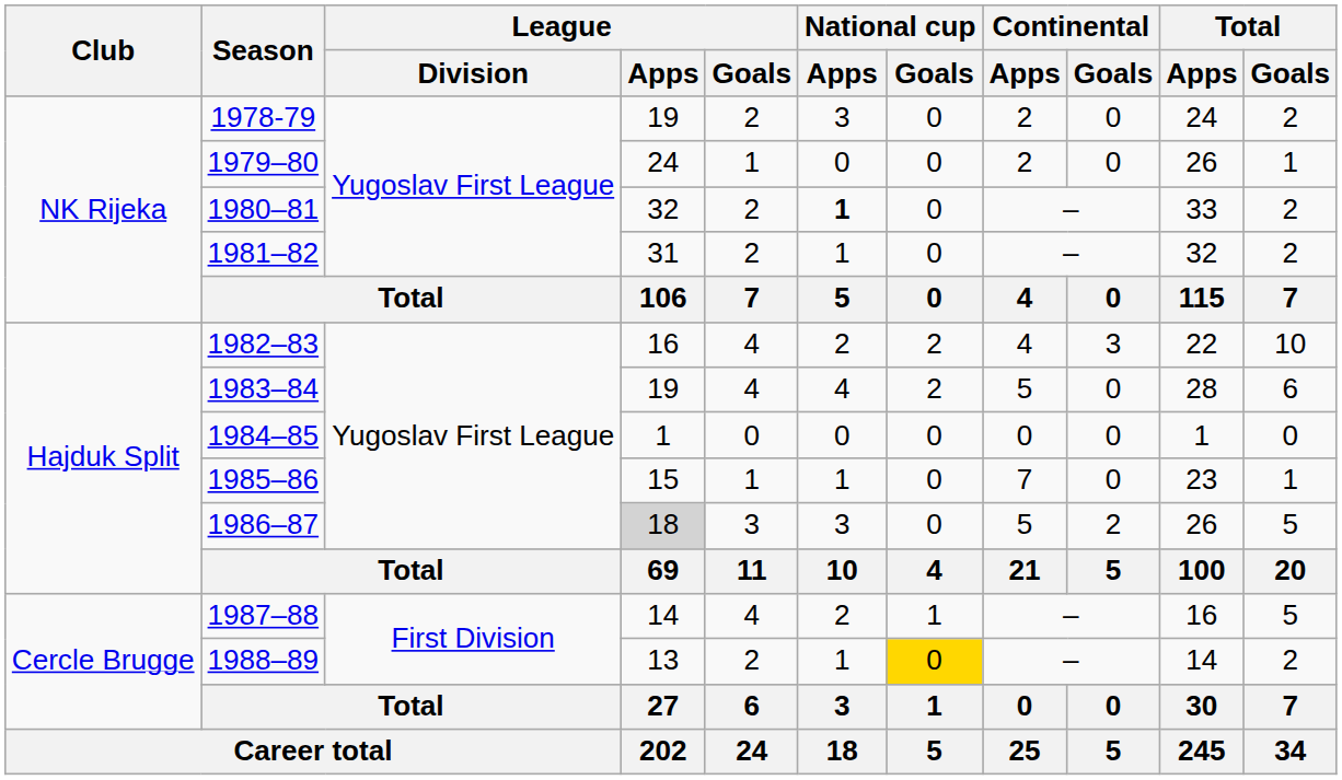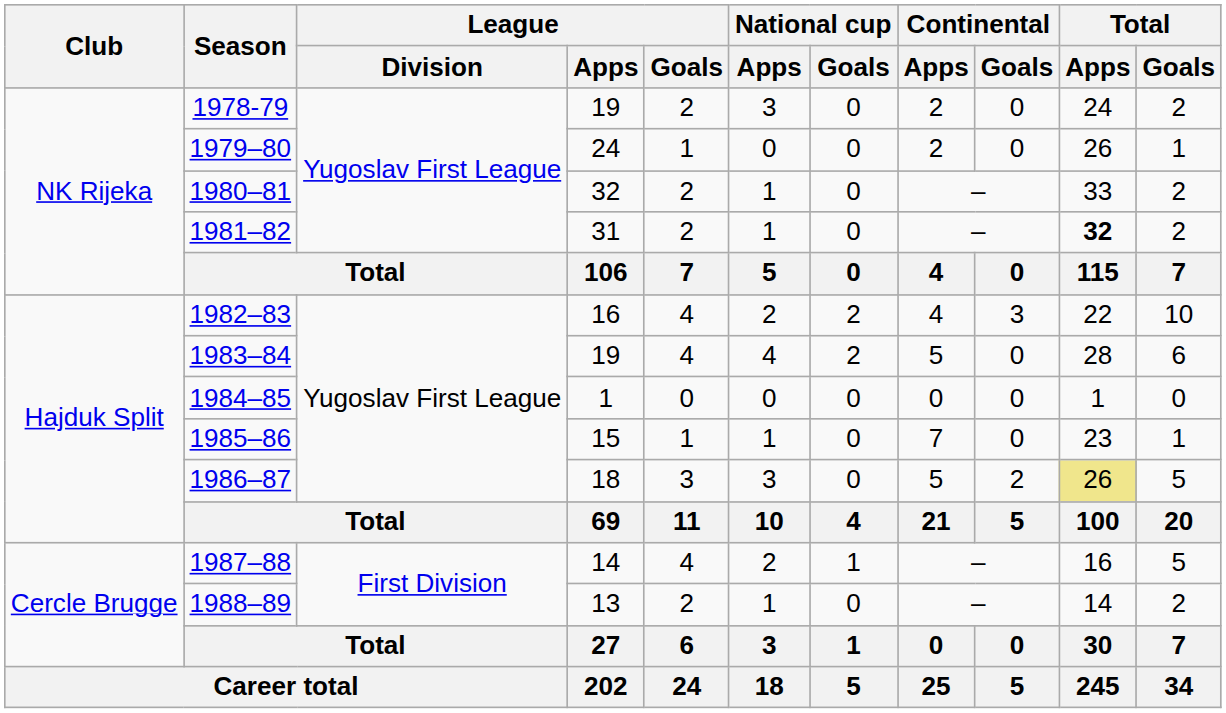1980–81 | National cup / Apps: bold -> normal
1981–82 | Total / Apps: normal -> bold
1986–87 | League / Apps: lightgrey background -> no background
1986–87 | Total / Apps: no background -> khaki background
1988–89 | National cup / Goals: gold background -> no background
